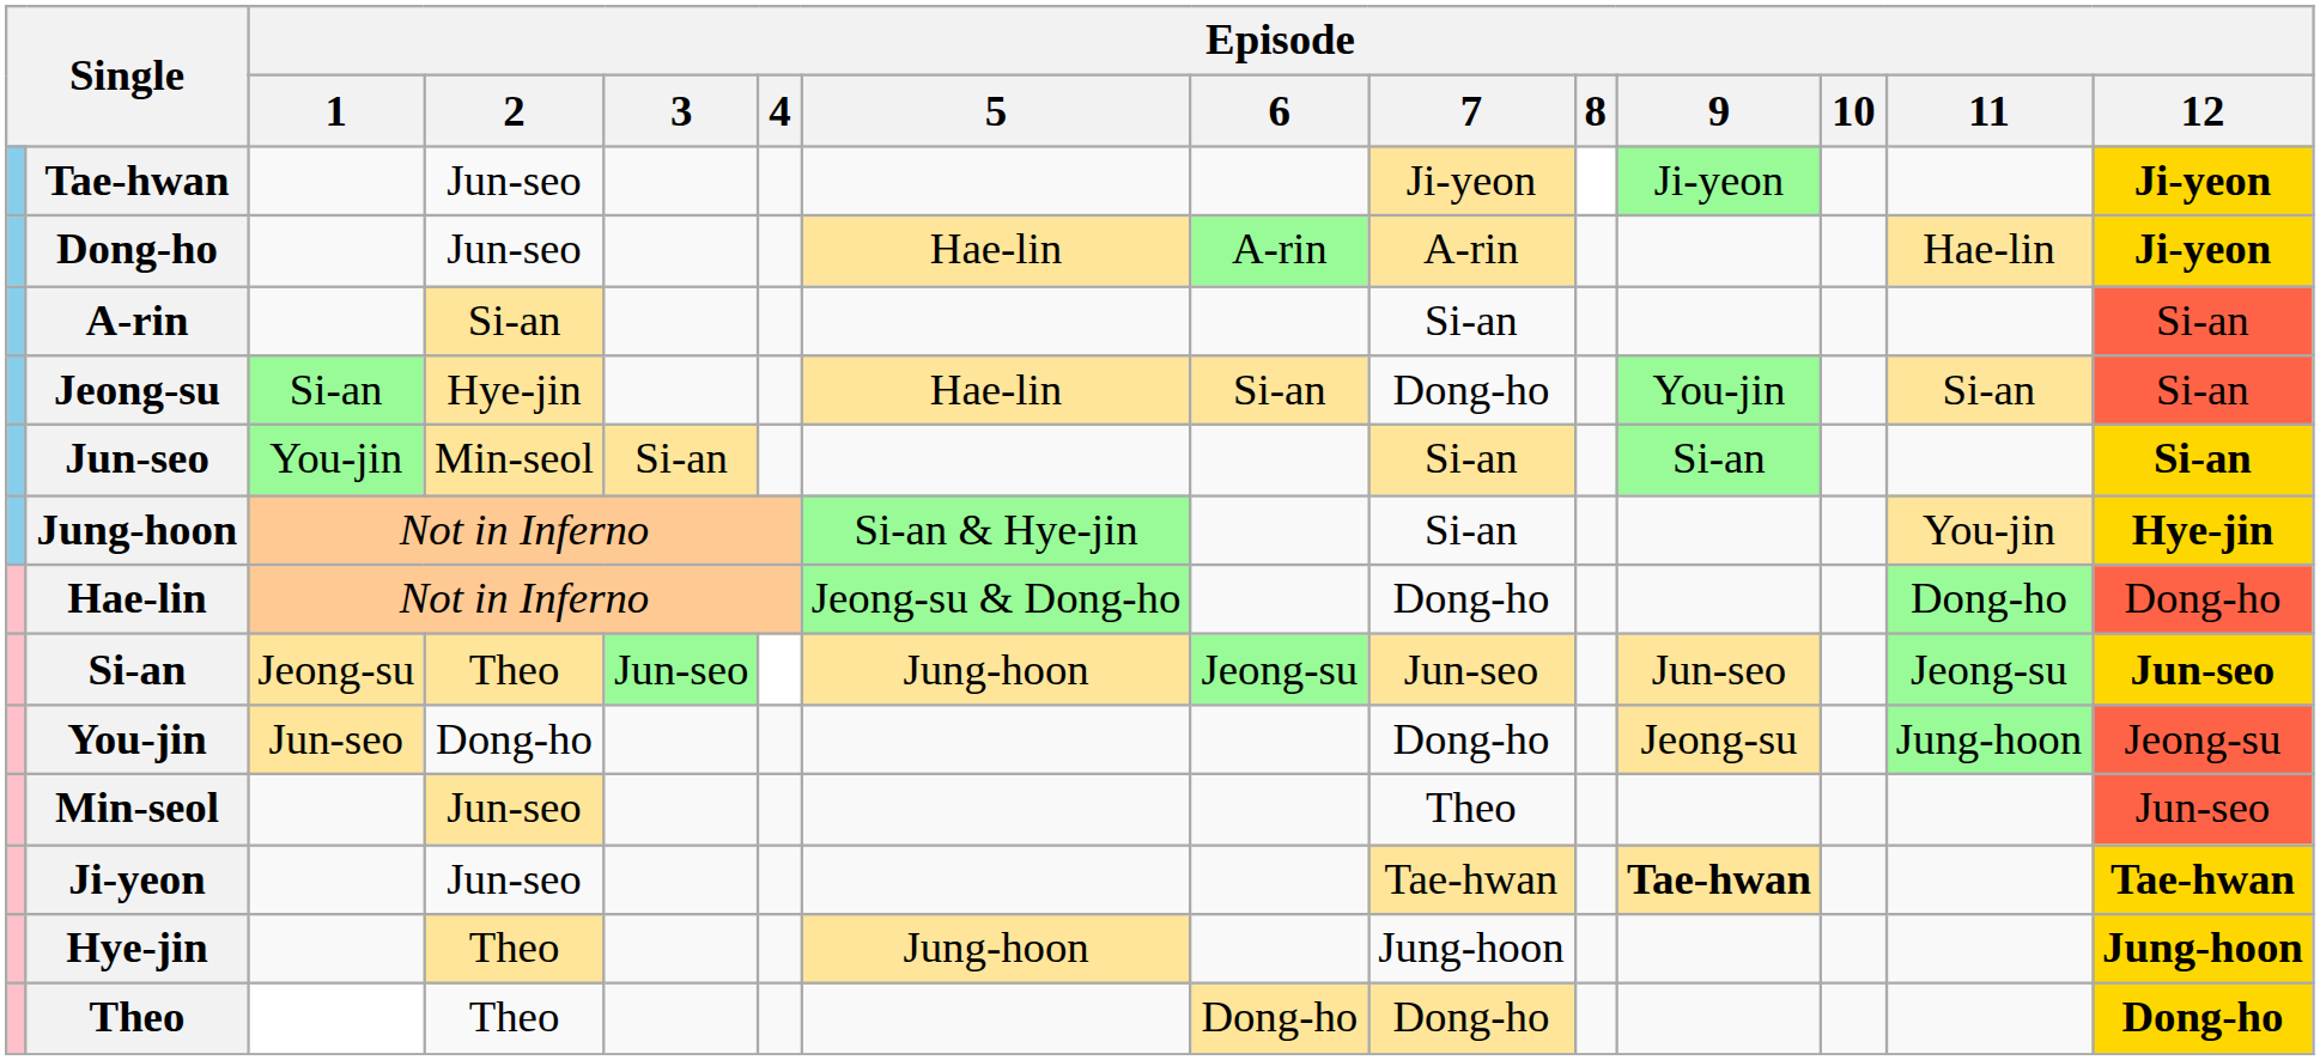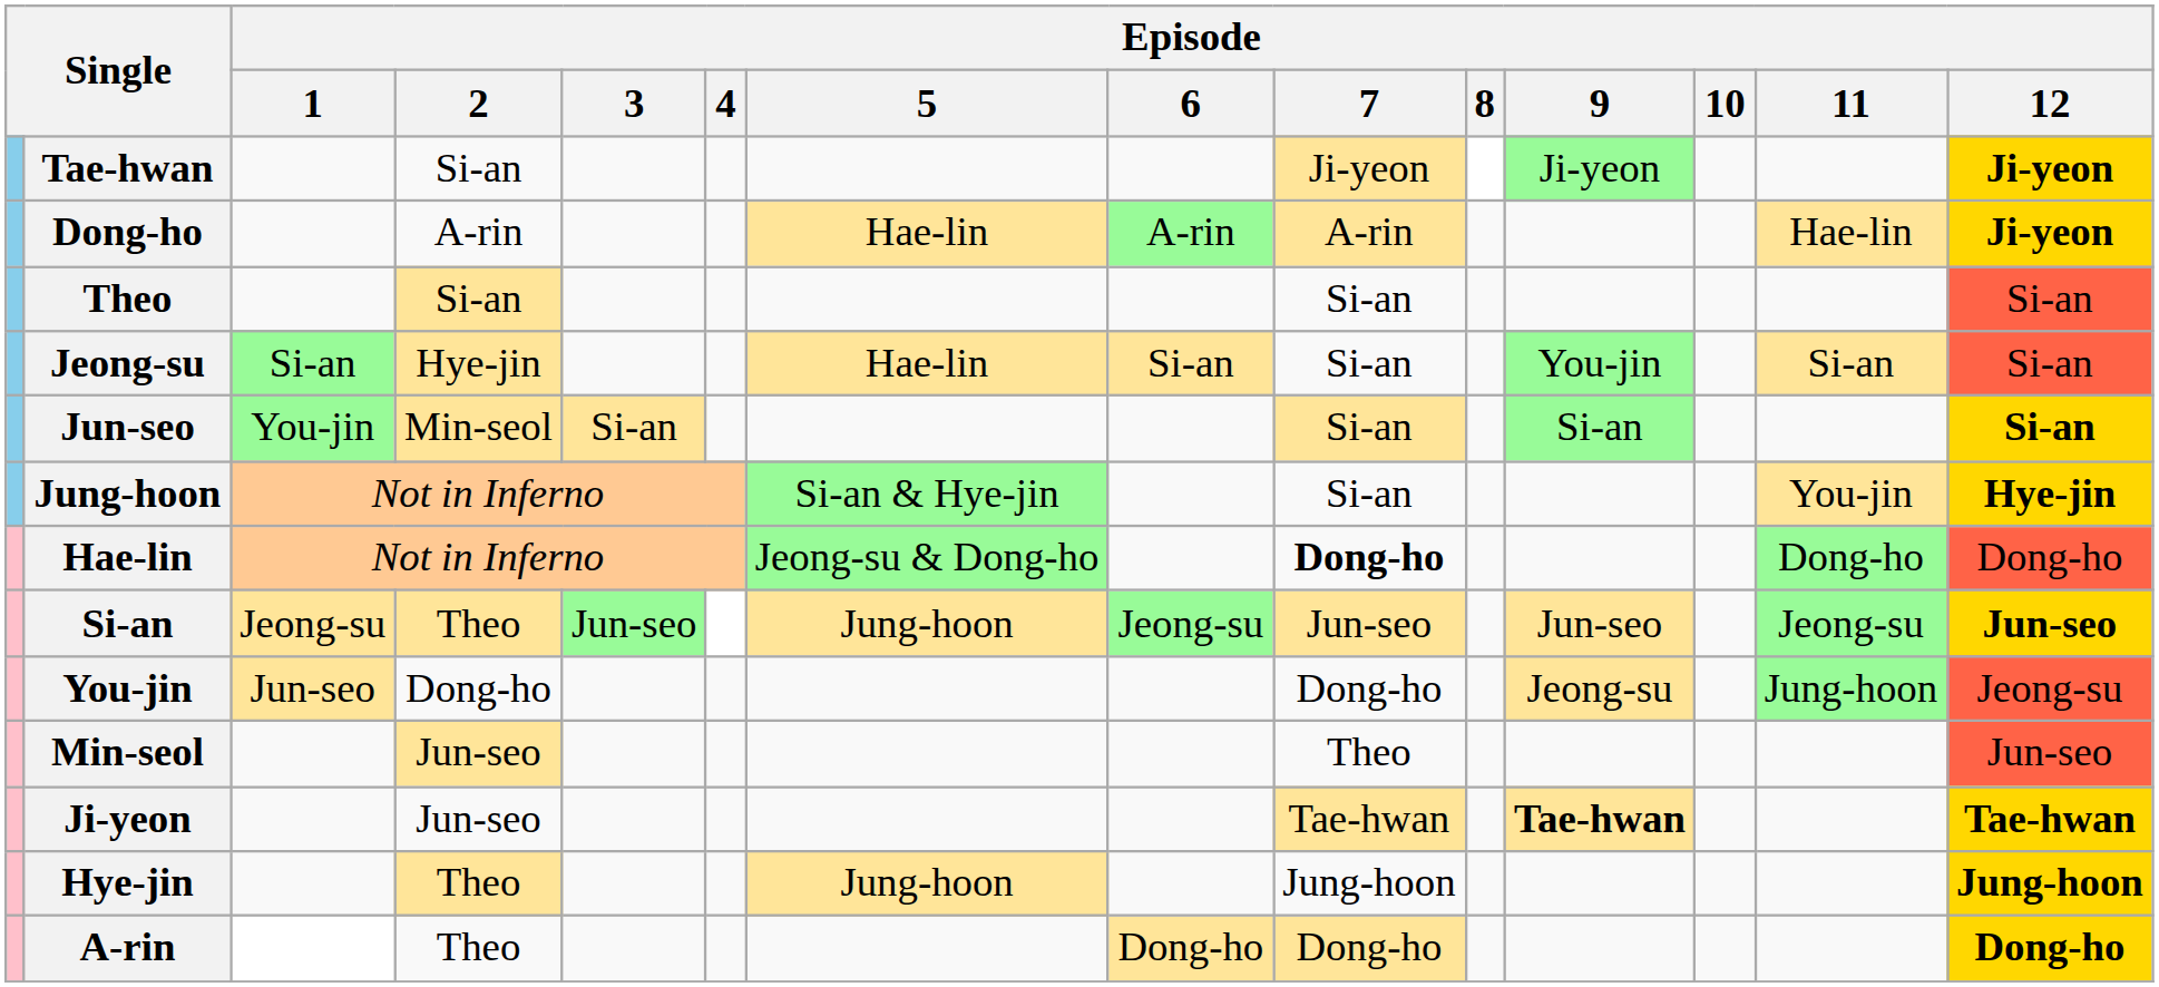row 3 | Episode / 2: Jun-seo -> Si-an
row 4 | Episode / 2: Jun-seo -> A-rin
row 5 | column 2: A-rin -> Theo
row 6 | Episode / 7: Dong-ho -> Si-an
row 9 | Episode / 7: normal -> bold
row 15 | column 2: Theo -> A-rin
